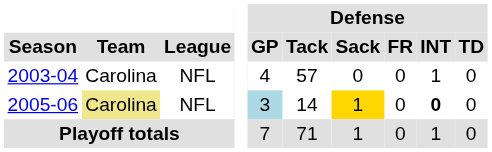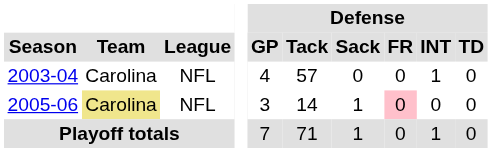2005-06 | Defense / GP: lightblue background -> no background
2005-06 | Defense / Sack: gold background -> no background
2005-06 | Defense / FR: no background -> pink background
2005-06 | Defense / INT: bold -> normal
